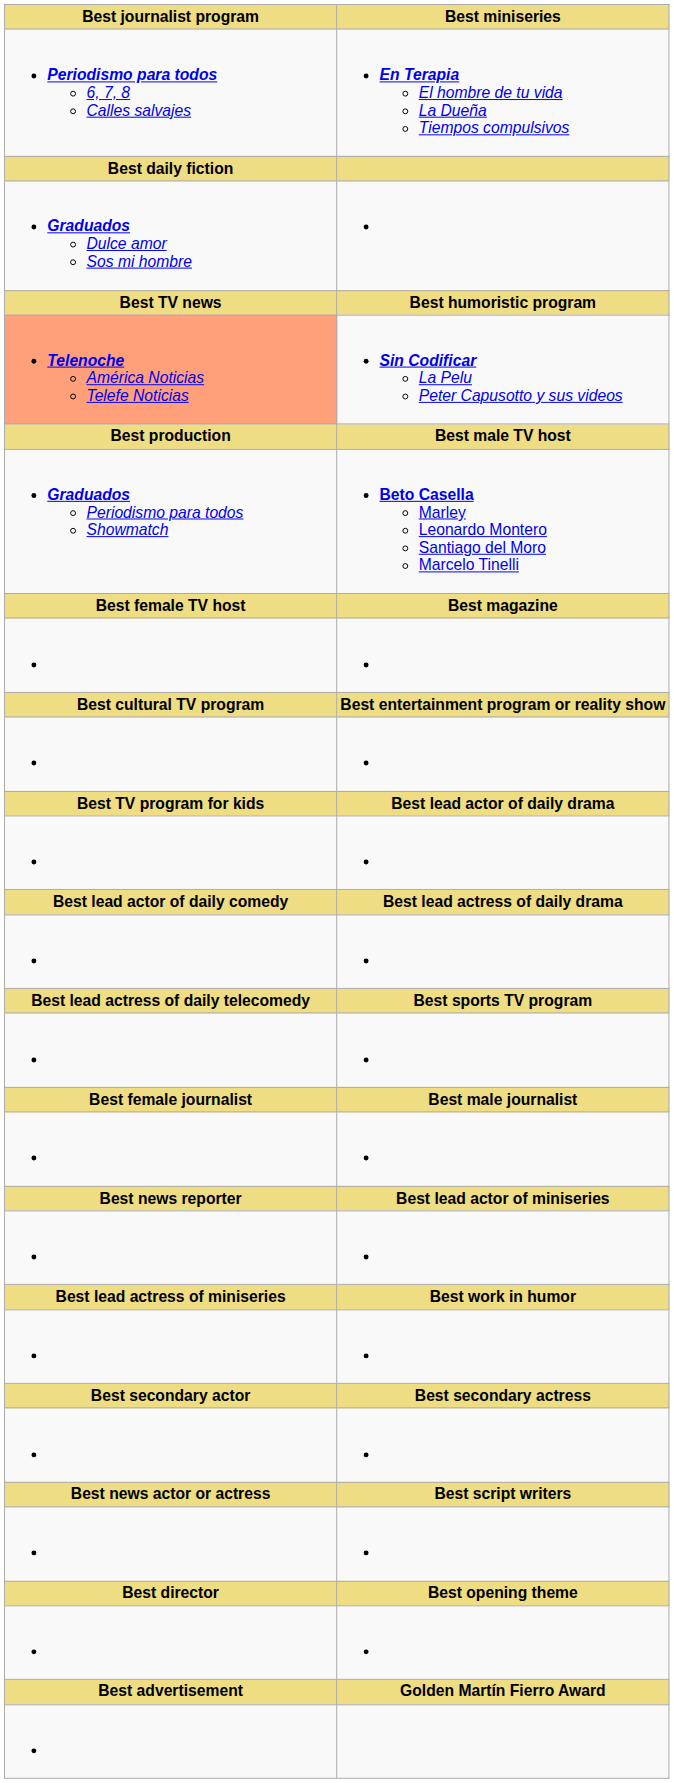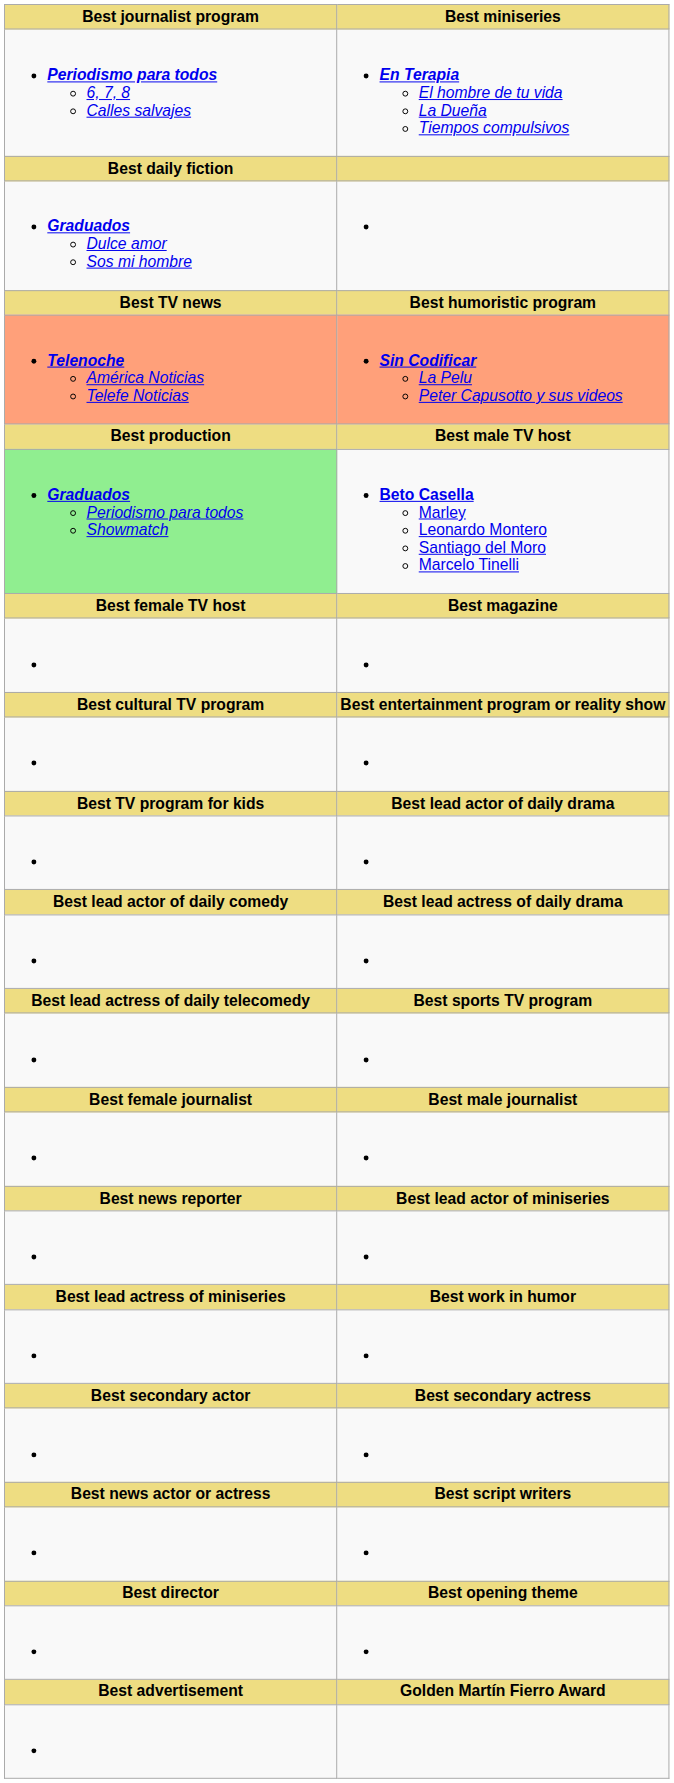row 6 | Best miniseries: no background -> lightsalmon background
row 8 | Best journalist program: no background -> lightgreen background
